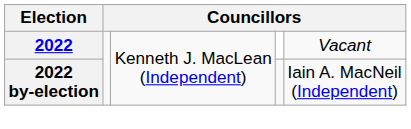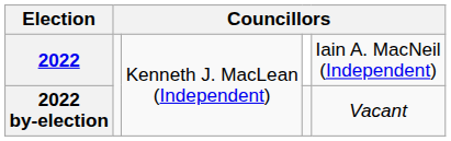2022 | column 5: Vacant -> Iain A. MacNeil (Independent)
2022 by-election | column 5: Iain A. MacNeil (Independent) -> Vacant
